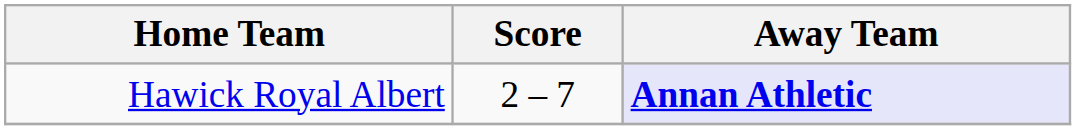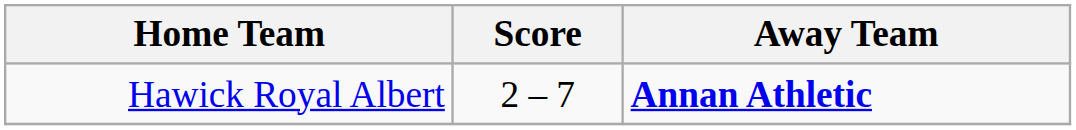Hawick Royal Albert | Away Team: lavender background -> no background
